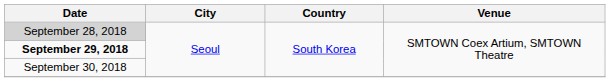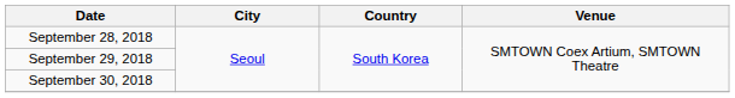September 28, 2018 | Date: lightgrey background -> no background
September 29, 2018 | Date: bold -> normal
